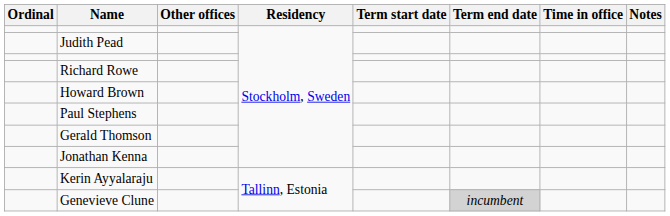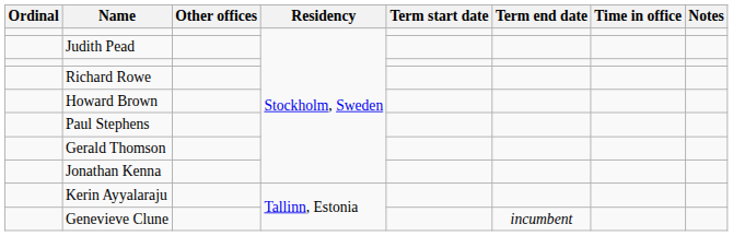Genevieve Clune | Term end date: lightgrey background -> no background
